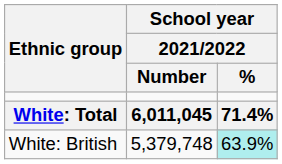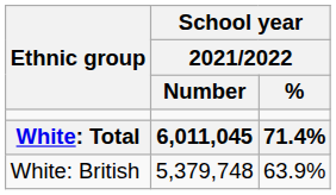White: British | School year / 2021/2022 / %: paleturquoise background -> no background
